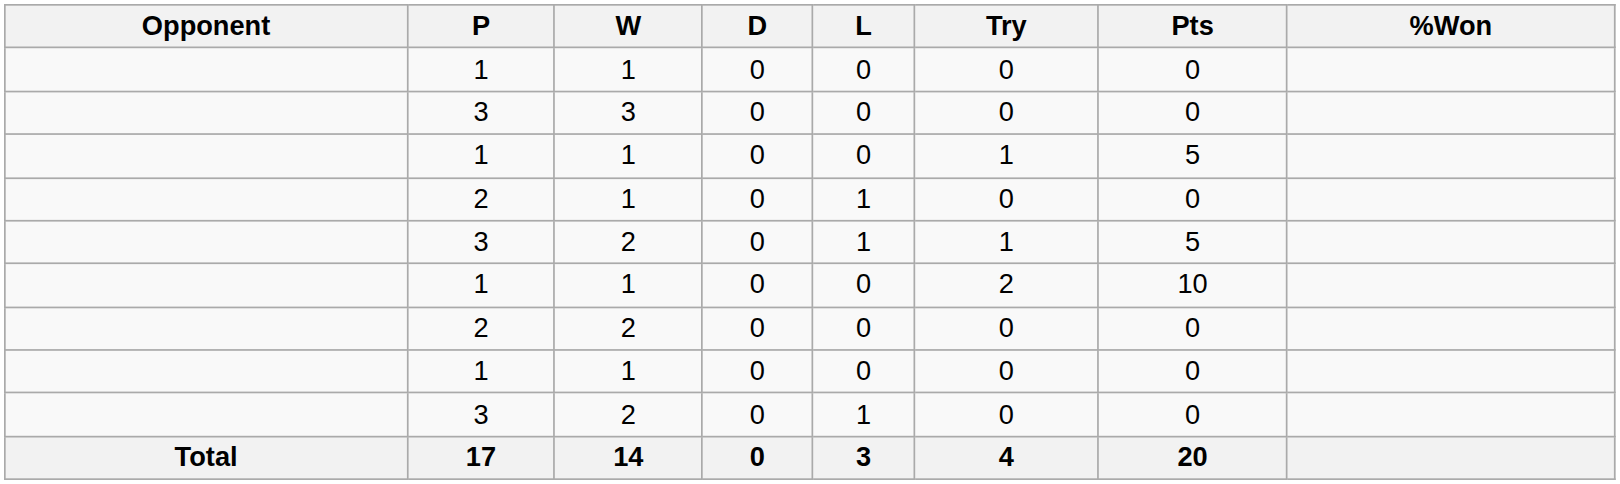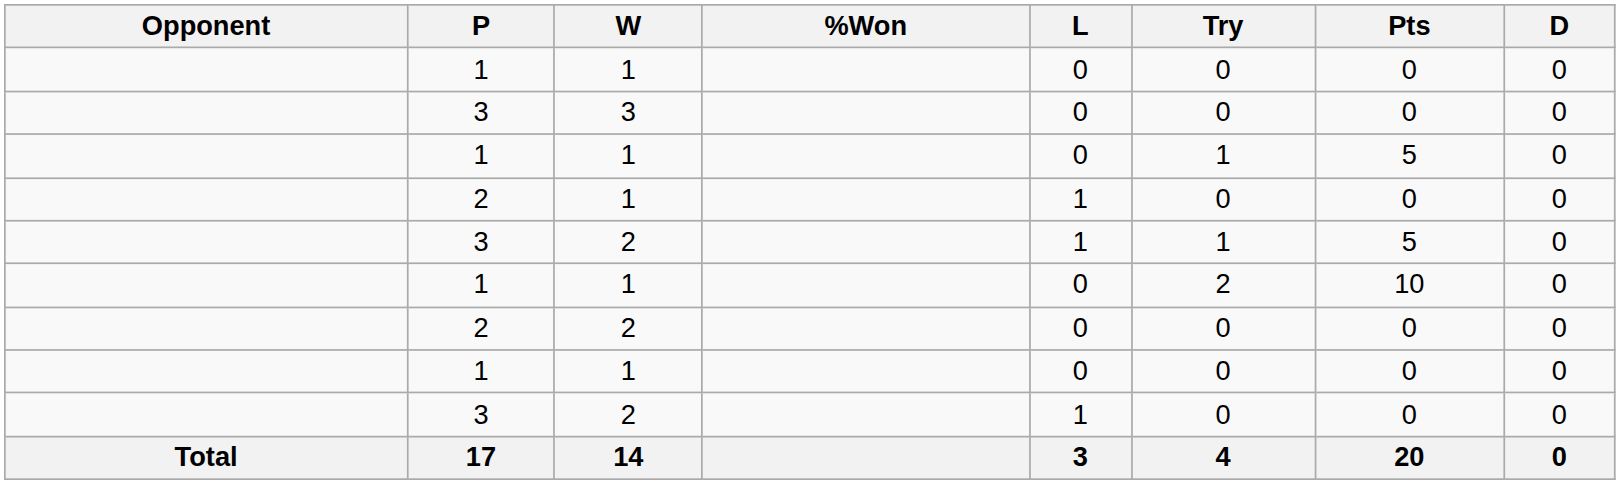columns swapped: D <-> %Won
